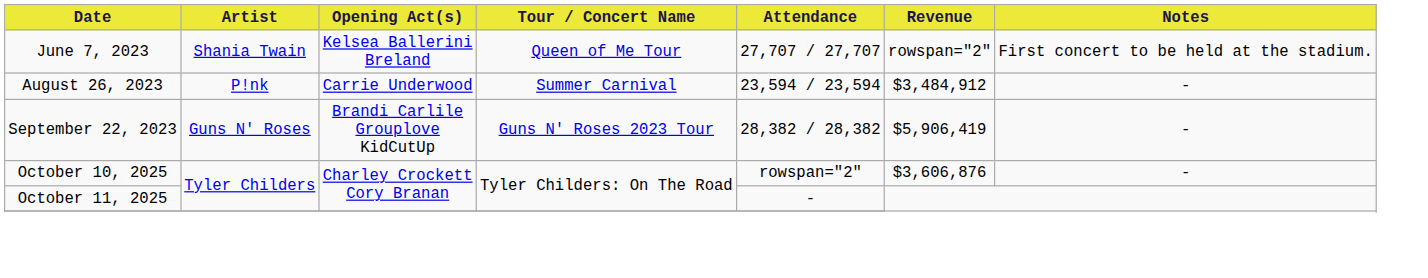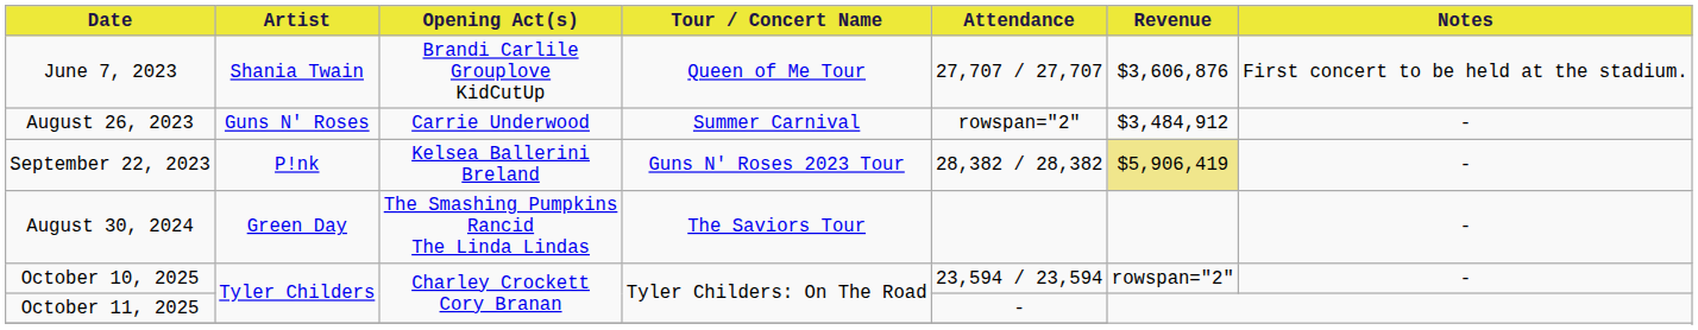June 7, 2023 | Opening Act(s): Kelsea Ballerini Breland -> Brandi Carlile Grouplove KidCutUp
June 7, 2023 | Revenue: rowspan="2" -> $3,606,876
August 26, 2023 | Artist: P!nk -> Guns N' Roses
August 26, 2023 | Attendance: 23,594 / 23,594 -> rowspan="2"
September 22, 2023 | Artist: Guns N' Roses -> P!nk
September 22, 2023 | Opening Act(s): Brandi Carlile Grouplove KidCutUp -> Kelsea Ballerini Breland
September 22, 2023 | Revenue: no background -> khaki background
+ row: August 30, 2024 | Green Day | The Smashing Pumpkins Rancid The Linda Lindas | The Saviors Tour | -
October 10, 2025 | Attendance: rowspan="2" -> 23,594 / 23,594
October 10, 2025 | Revenue: $3,606,876 -> rowspan="2"
